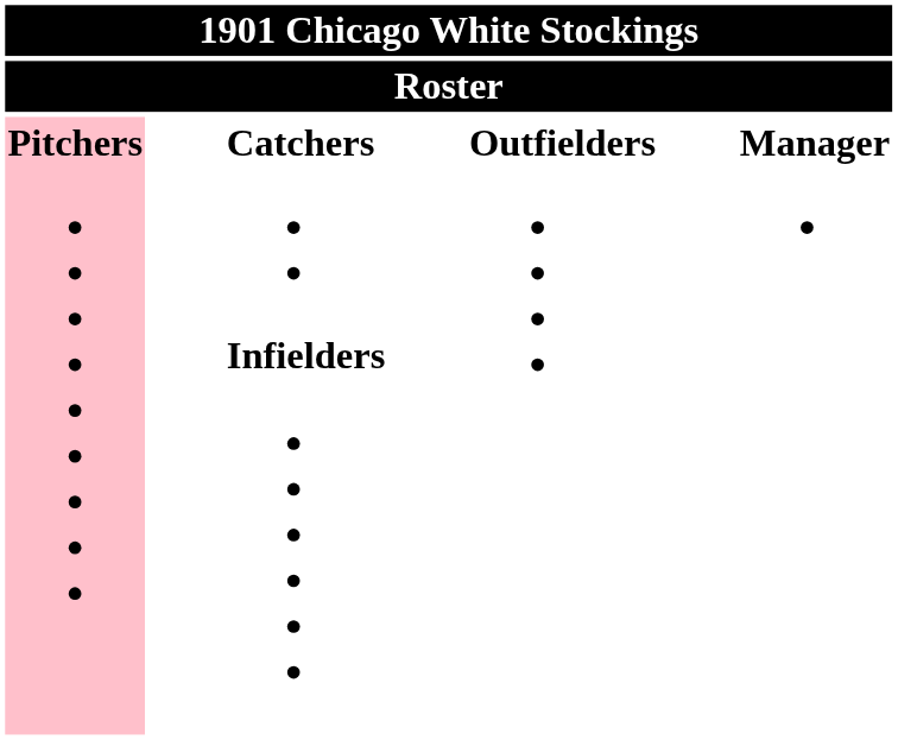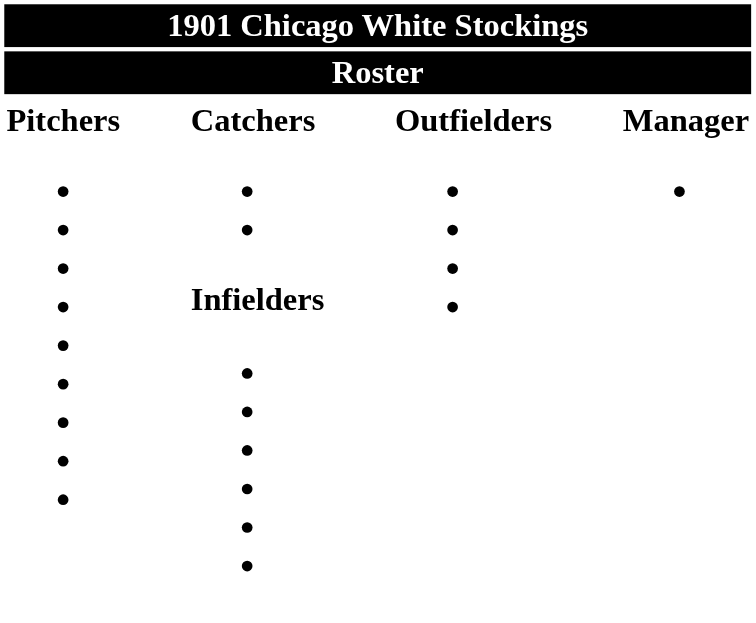Pitchers | column 1: pink background -> no background
